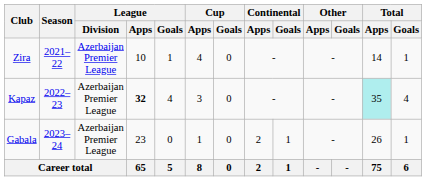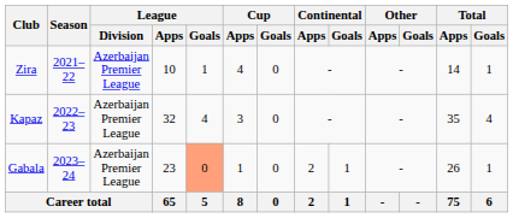Kapaz | League / Apps: bold -> normal
Kapaz | Total / Apps: paleturquoise background -> no background
Gabala | League / Goals: no background -> lightsalmon background
